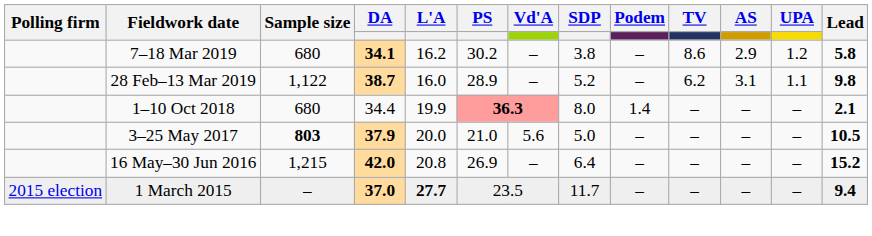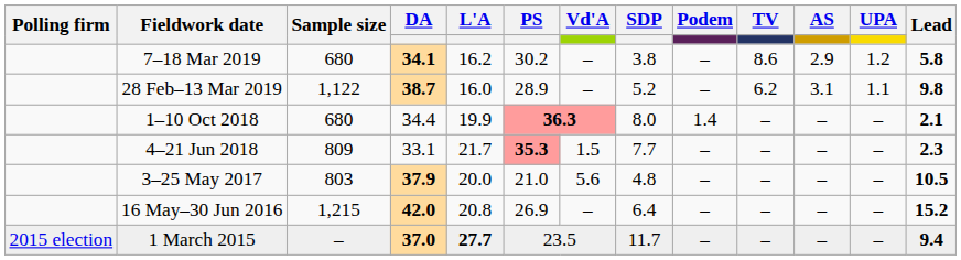+ row: 4–21 Jun 2018 | 809 | 33.1 | 21.7 | 35.3 | 1.5 | 7.7 | – | – | – | – | 2.3
3–25 May 2017 | Sample size: bold -> normal
3–25 May 2017 | SDP: 5.0 -> 4.8
